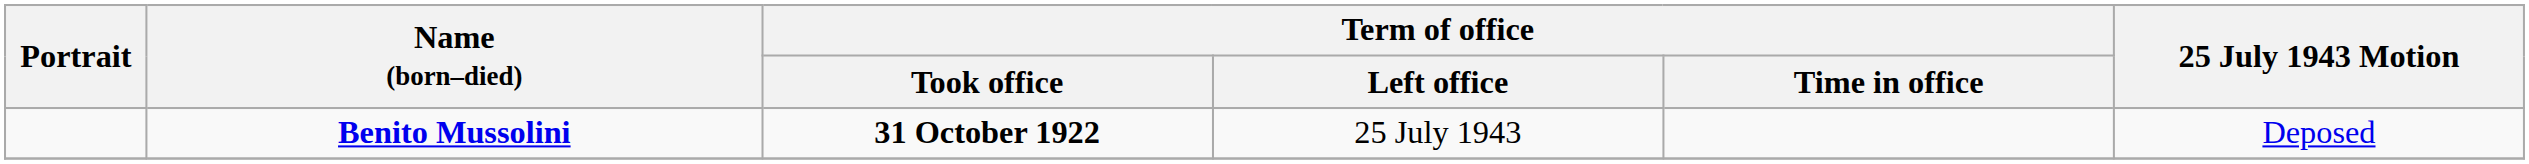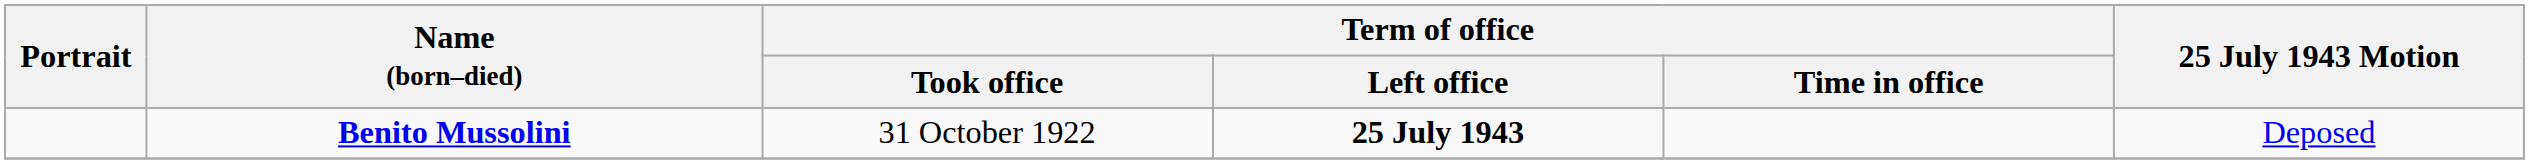Benito Mussolini | Term of office / Took office: bold -> normal
Benito Mussolini | Term of office / Left office: normal -> bold
